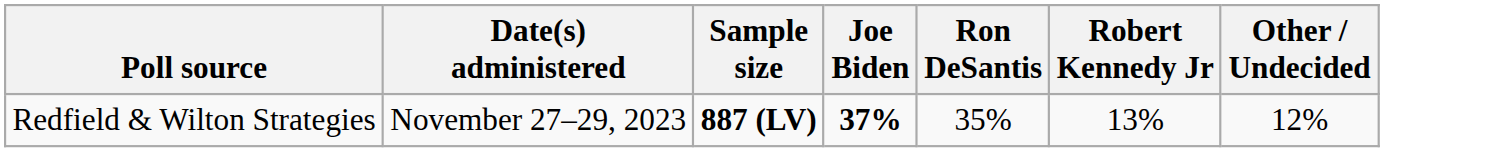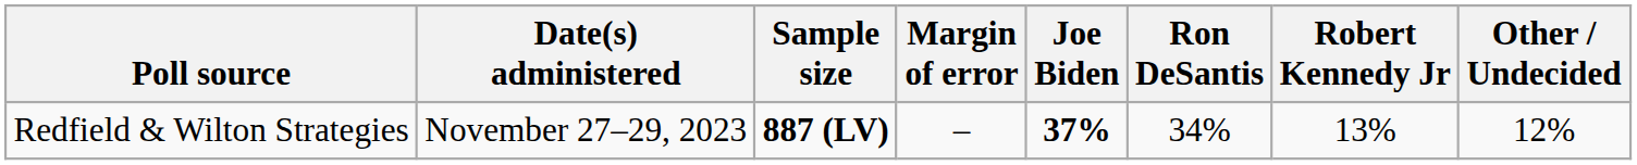+ column: Margin of error | –
Redfield & Wilton Strategies | Ron DeSantis: 35% -> 34%
